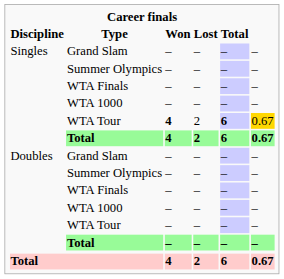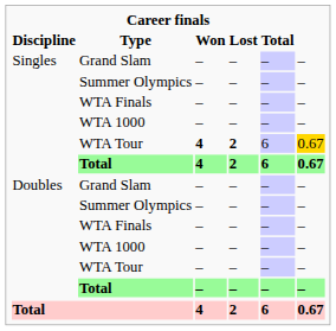Singles / WTA Tour | Lost: normal -> bold
Singles / WTA Tour | Total: bold -> normal
